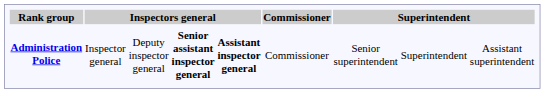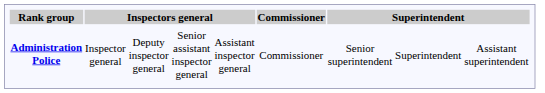Inspector general | column 4: bold -> normal
Inspector general | column 5: bold -> normal
